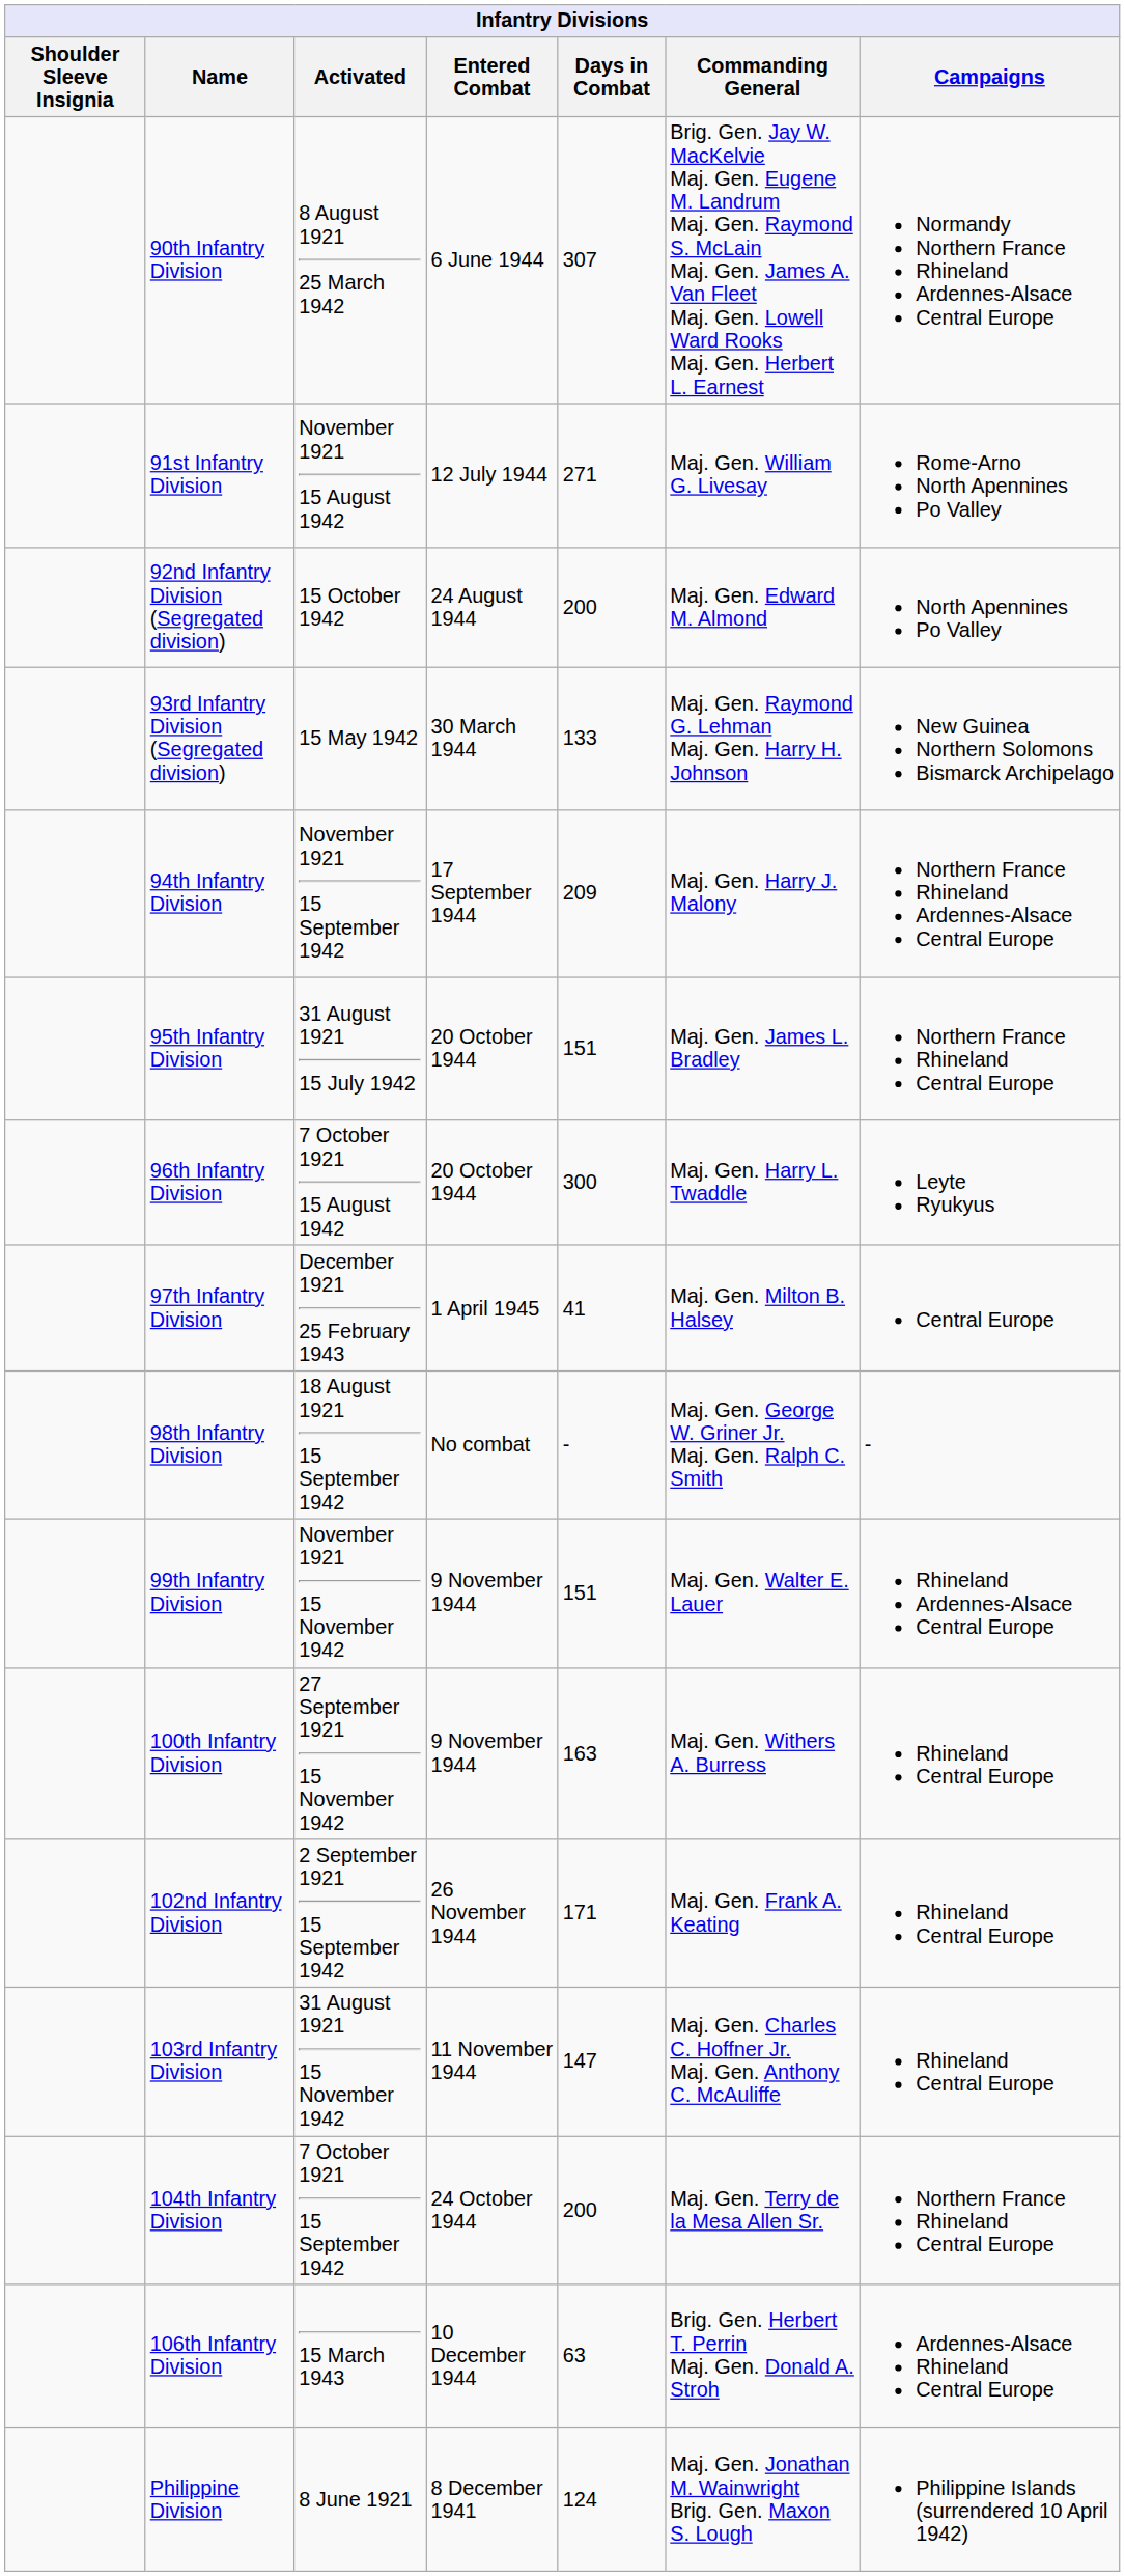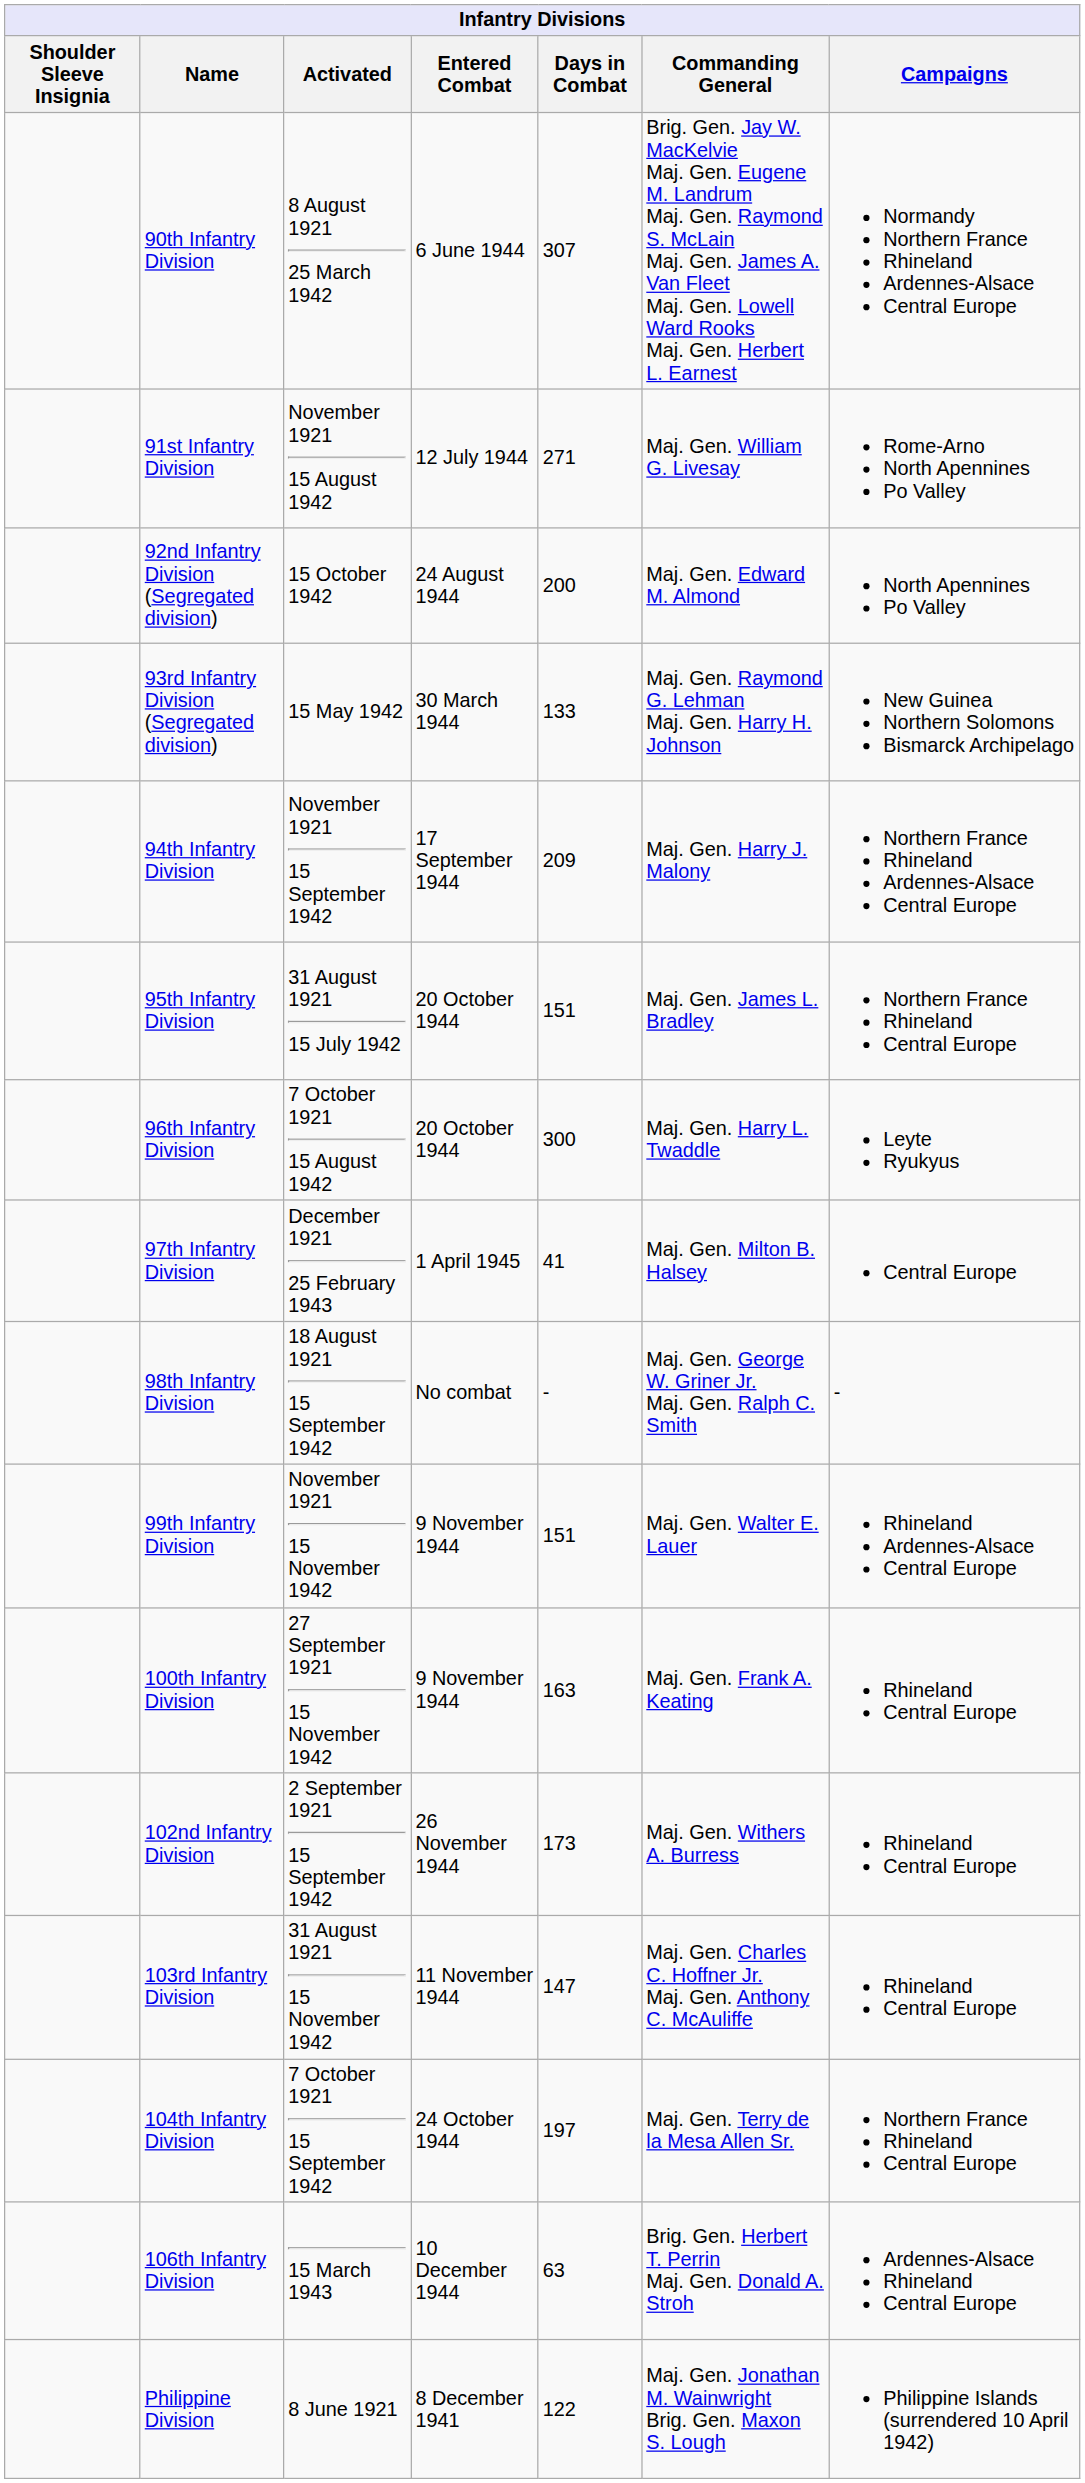100th Infantry Division | Commanding General: Maj. Gen. Withers A. Burress -> Maj. Gen. Frank A. Keating
102nd Infantry Division | Days in Combat: 171 -> 173
102nd Infantry Division | Commanding General: Maj. Gen. Frank A. Keating -> Maj. Gen. Withers A. Burress
104th Infantry Division | Days in Combat: 200 -> 197
Philippine Division | Days in Combat: 124 -> 122
